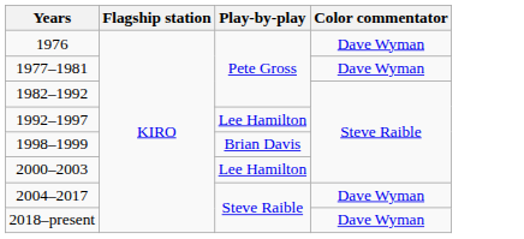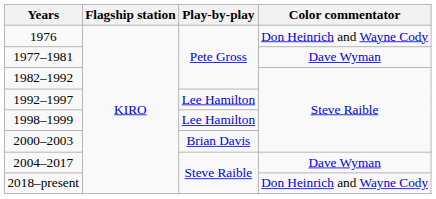1976 | Color commentator: Dave Wyman -> Don Heinrich and Wayne Cody
1998–1999 | Play-by-play: Brian Davis -> Lee Hamilton
2000–2003 | Play-by-play: Lee Hamilton -> Brian Davis
2018–present | Color commentator: Dave Wyman -> Don Heinrich and Wayne Cody
